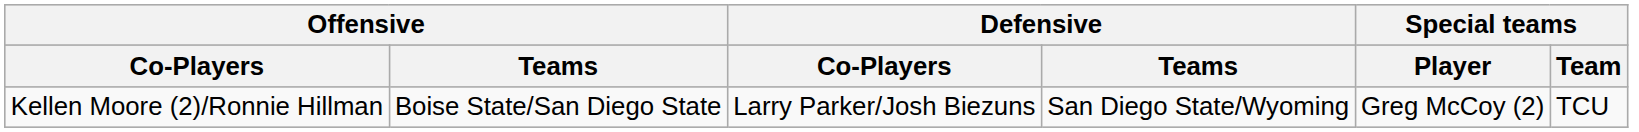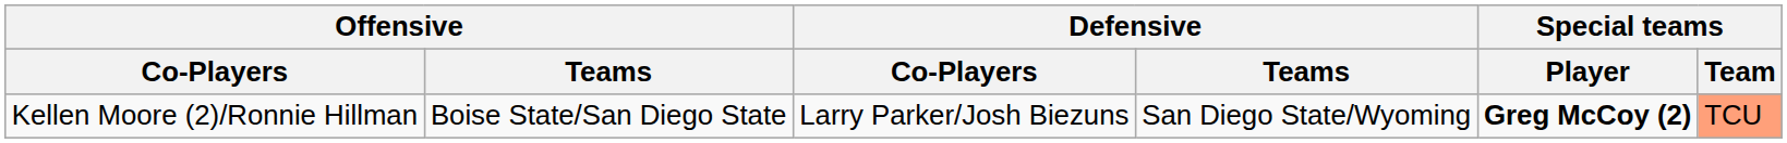Kellen Moore (2)/Ronnie Hillman | Special teams / Player: normal -> bold
Kellen Moore (2)/Ronnie Hillman | Special teams / Team: no background -> lightsalmon background
